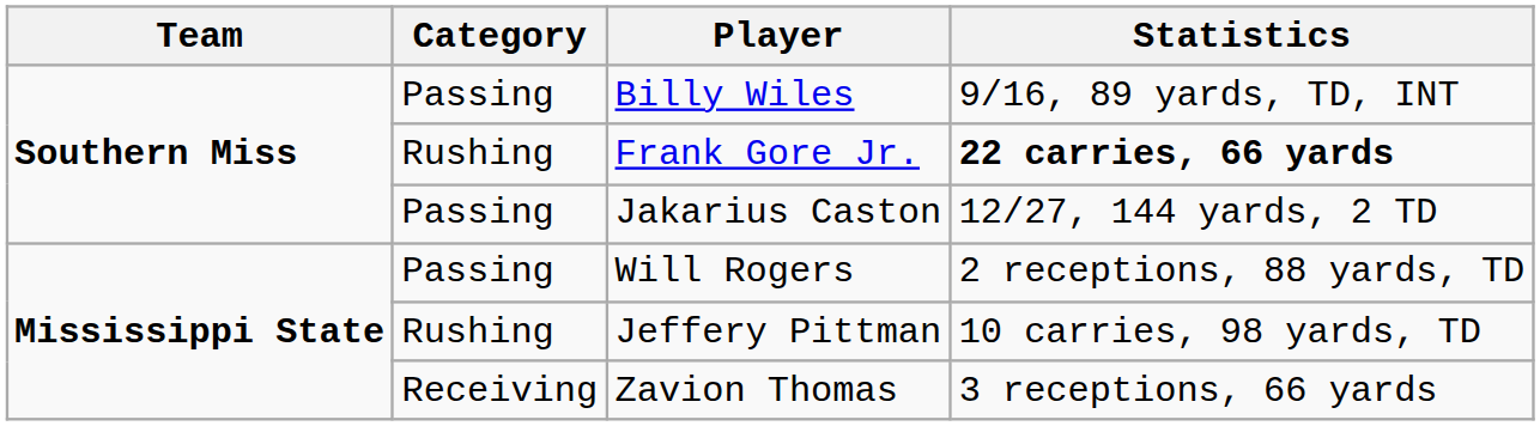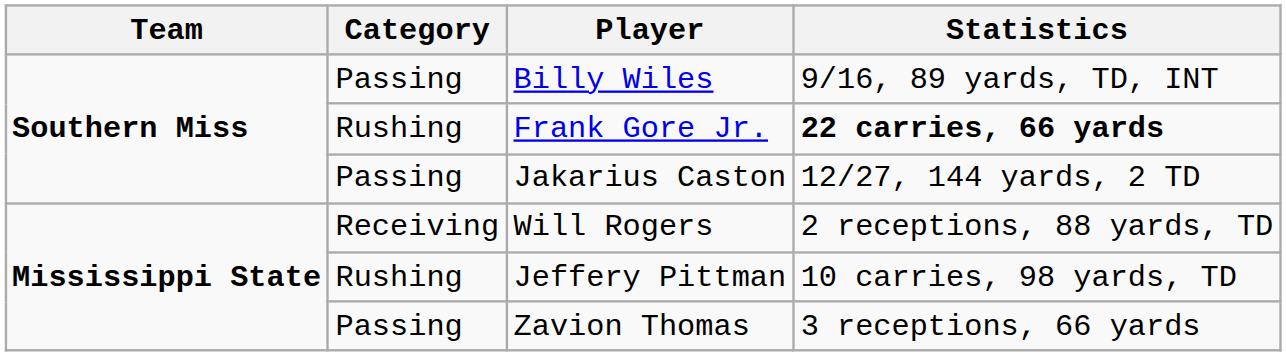Will Rogers | Category: Passing -> Receiving
Zavion Thomas | Category: Receiving -> Passing
